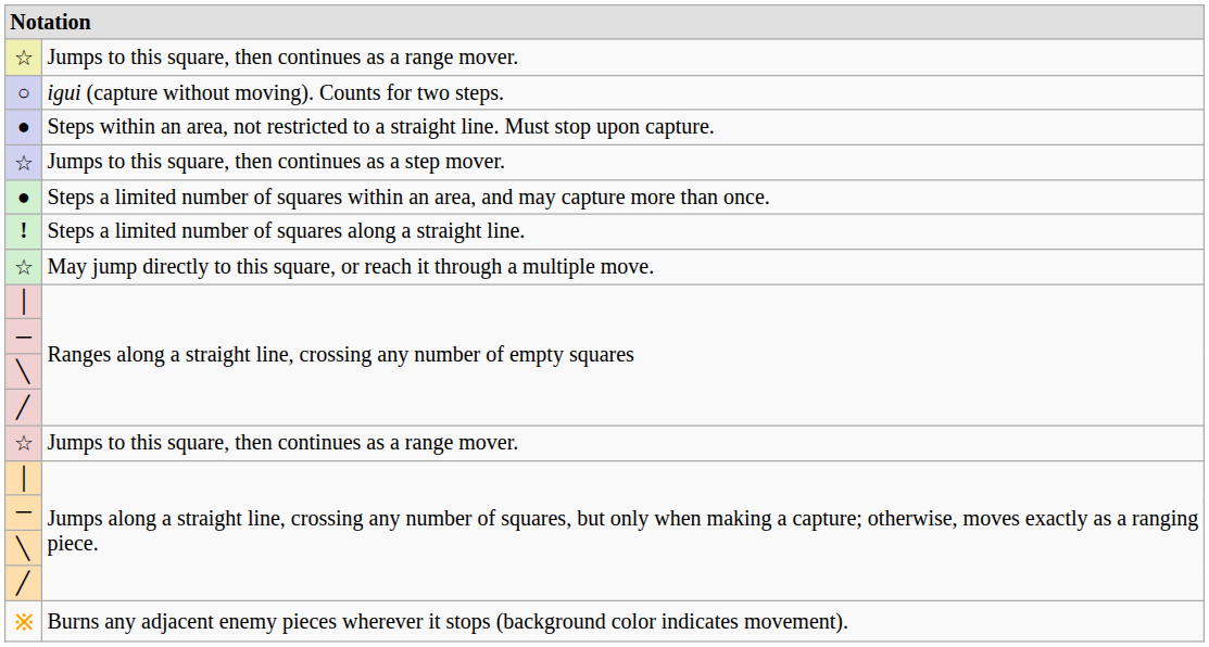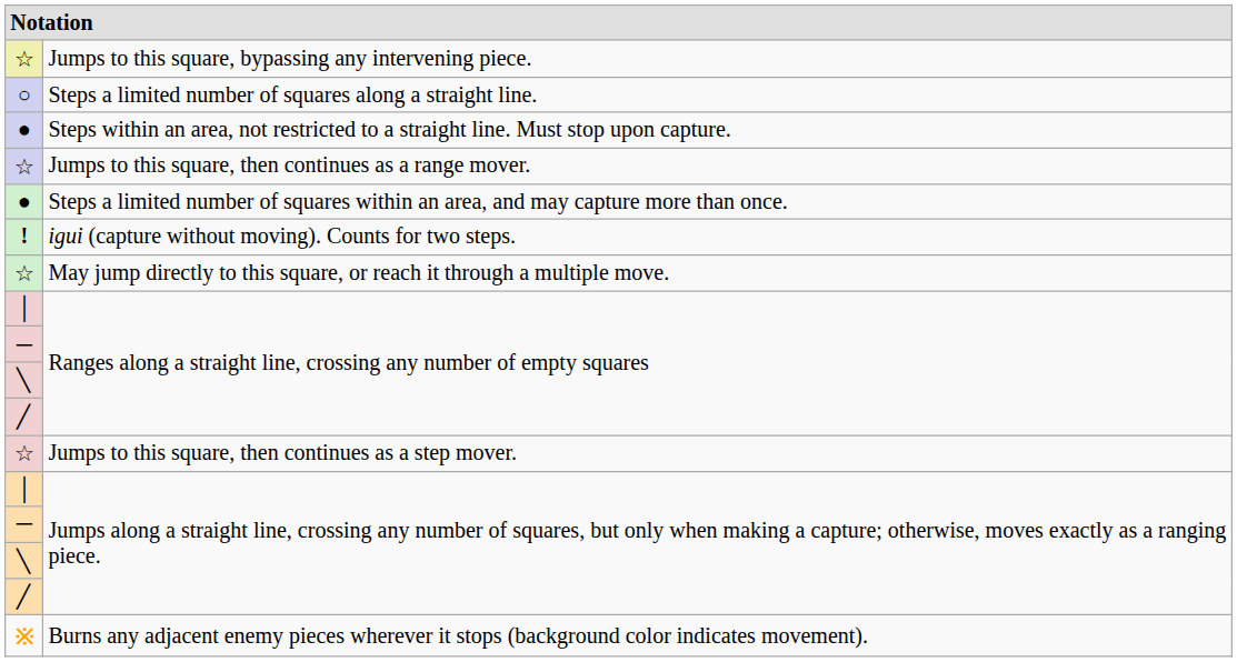row 2 | column 2: Jumps to this square, then continues as a range mover. -> Jumps to this square, bypassing any intervening piece.
row 3 | column 2: igui (capture without moving). Counts for two steps. -> Steps a limited number of squares along a straight line.
row 5 | column 2: Jumps to this square, then continues as a step mover. -> Jumps to this square, then continues as a range mover.
row 7 | column 2: Steps a limited number of squares along a straight line. -> igui (capture without moving). Counts for two steps.
row 13 | column 2: Jumps to this square, then continues as a range mover. -> Jumps to this square, then continues as a step mover.
